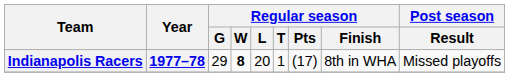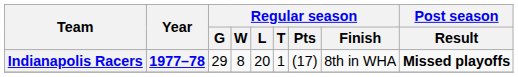Indianapolis Racers | Regular season / W: bold -> normal
Indianapolis Racers | Post season / Result: normal -> bold
